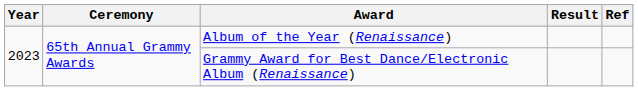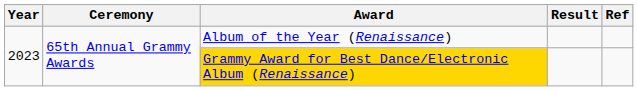Grammy Award for Best Dance/Electronic Album (Renaissance) | Award: no background -> gold background
